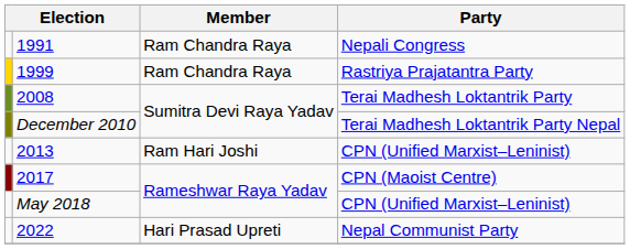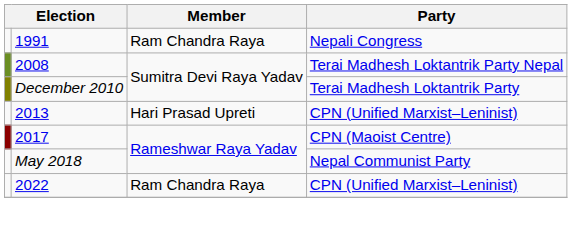- row: 1999 | Ram Chandra Raya | Rastriya Prajatantra Party
2008 | Party: Terai Madhesh Loktantrik Party -> Terai Madhesh Loktantrik Party Nepal
December 2010 | Party: Terai Madhesh Loktantrik Party Nepal -> Terai Madhesh Loktantrik Party
2013 | Member: Ram Hari Joshi -> Hari Prasad Upreti
May 2018 | Party: CPN (Unified Marxist–Leninist) -> Nepal Communist Party
2022 | Member: Hari Prasad Upreti -> Ram Chandra Raya
2022 | Party: Nepal Communist Party -> CPN (Unified Marxist–Leninist)
